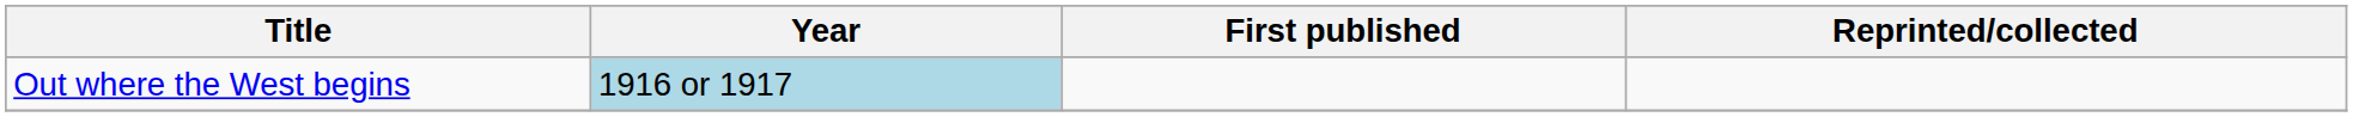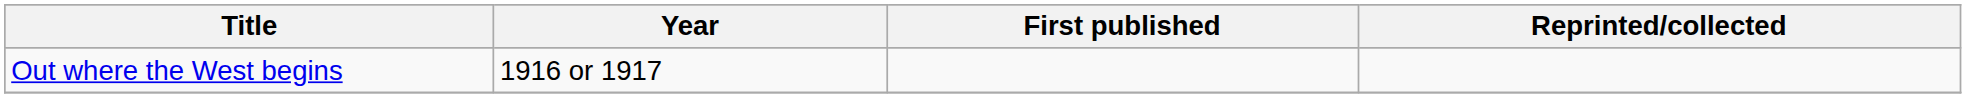Out where the West begins | Year: lightblue background -> no background
